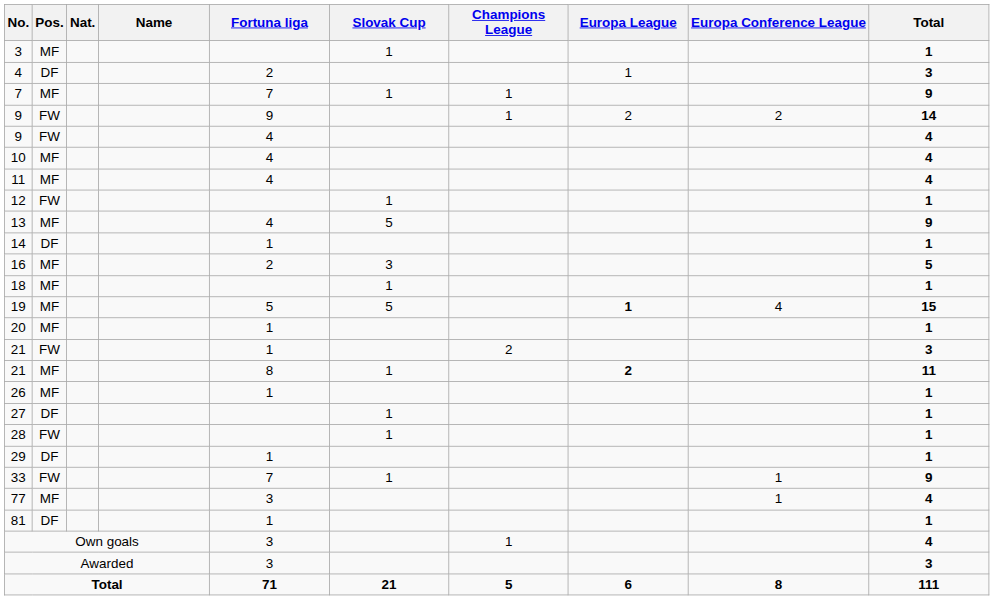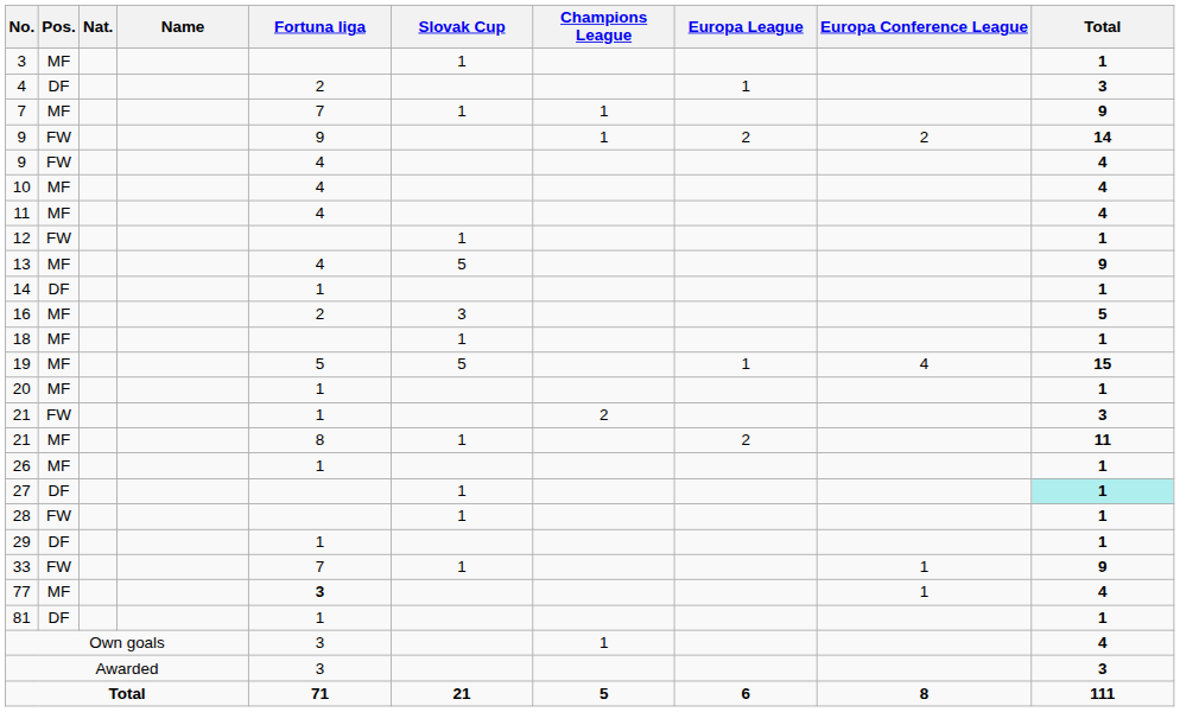19 | Europa League: bold -> normal
21 / MF | Europa League: bold -> normal
27 | Total: no background -> paleturquoise background
77 | Fortuna liga: normal -> bold
